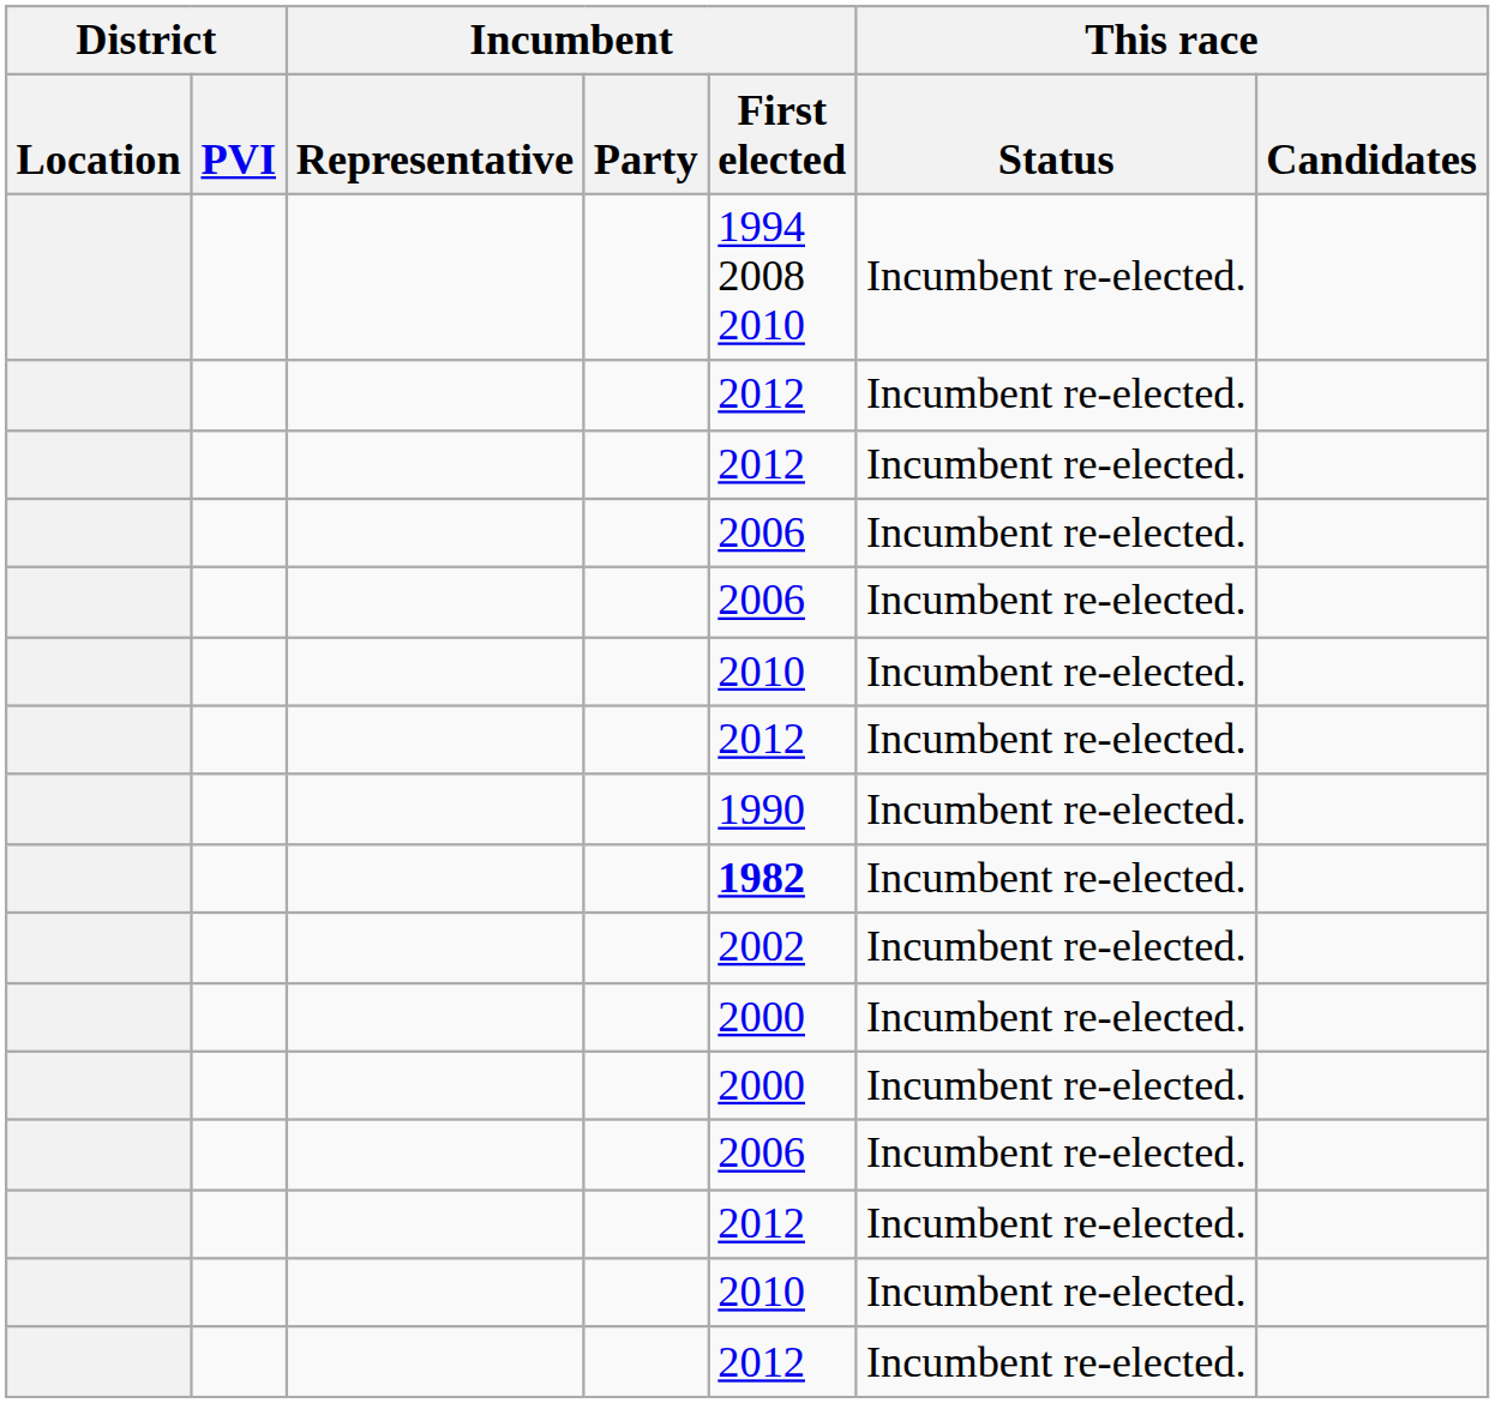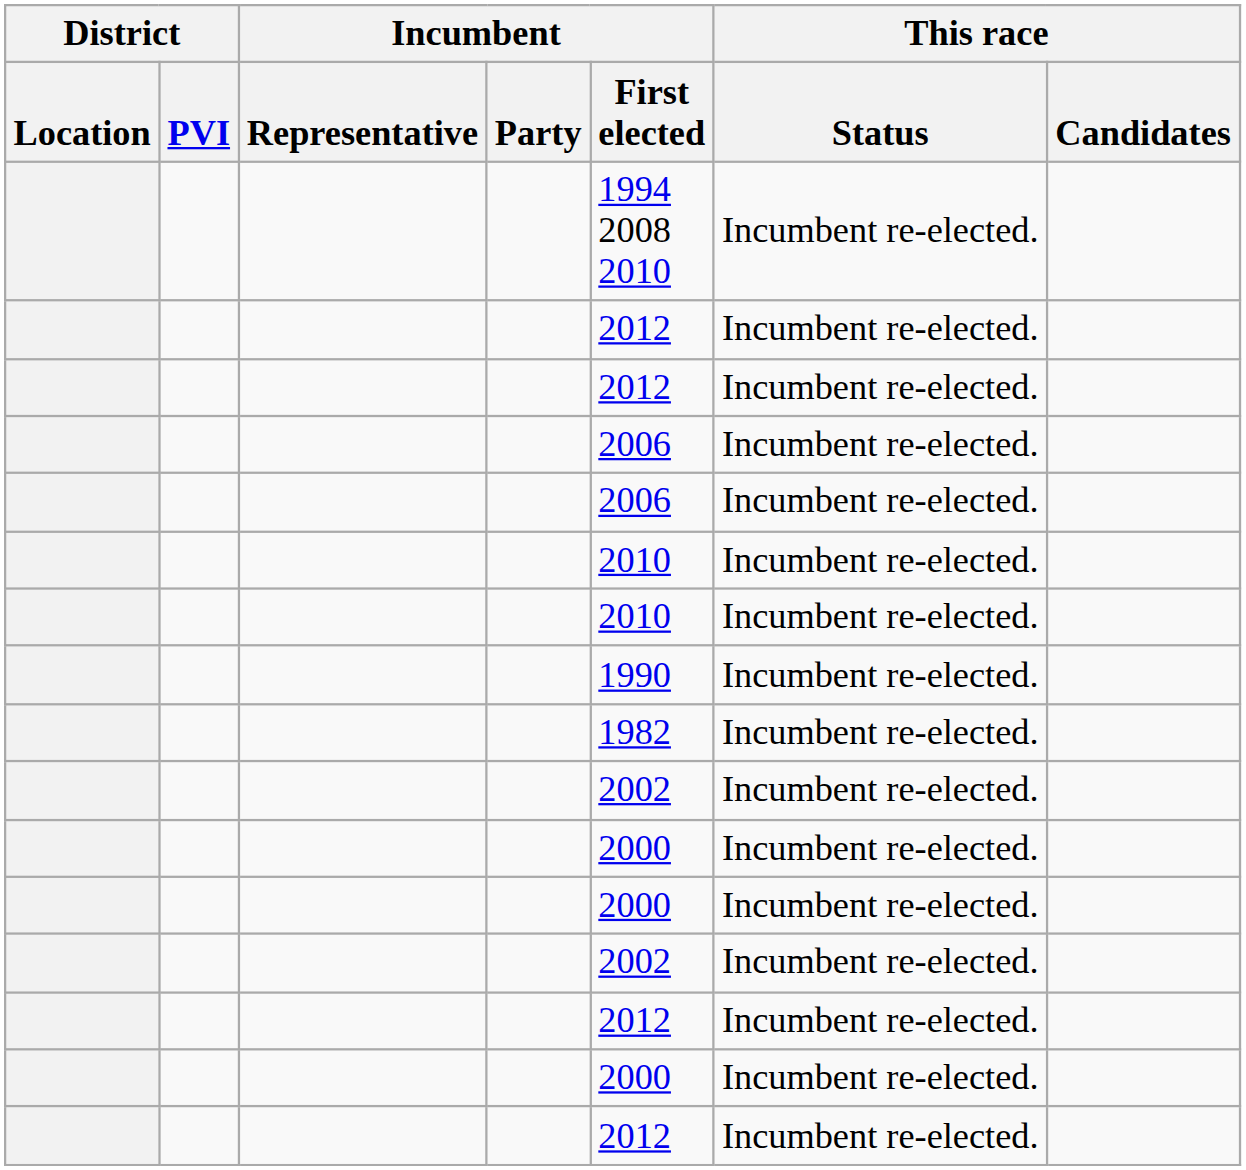row 9 | Incumbent / First elected: 2012 -> 2010
row 11 | Incumbent / First elected: bold -> normal
row 15 | Incumbent / First elected: 2006 -> 2002
row 17 | Incumbent / First elected: 2010 -> 2000
